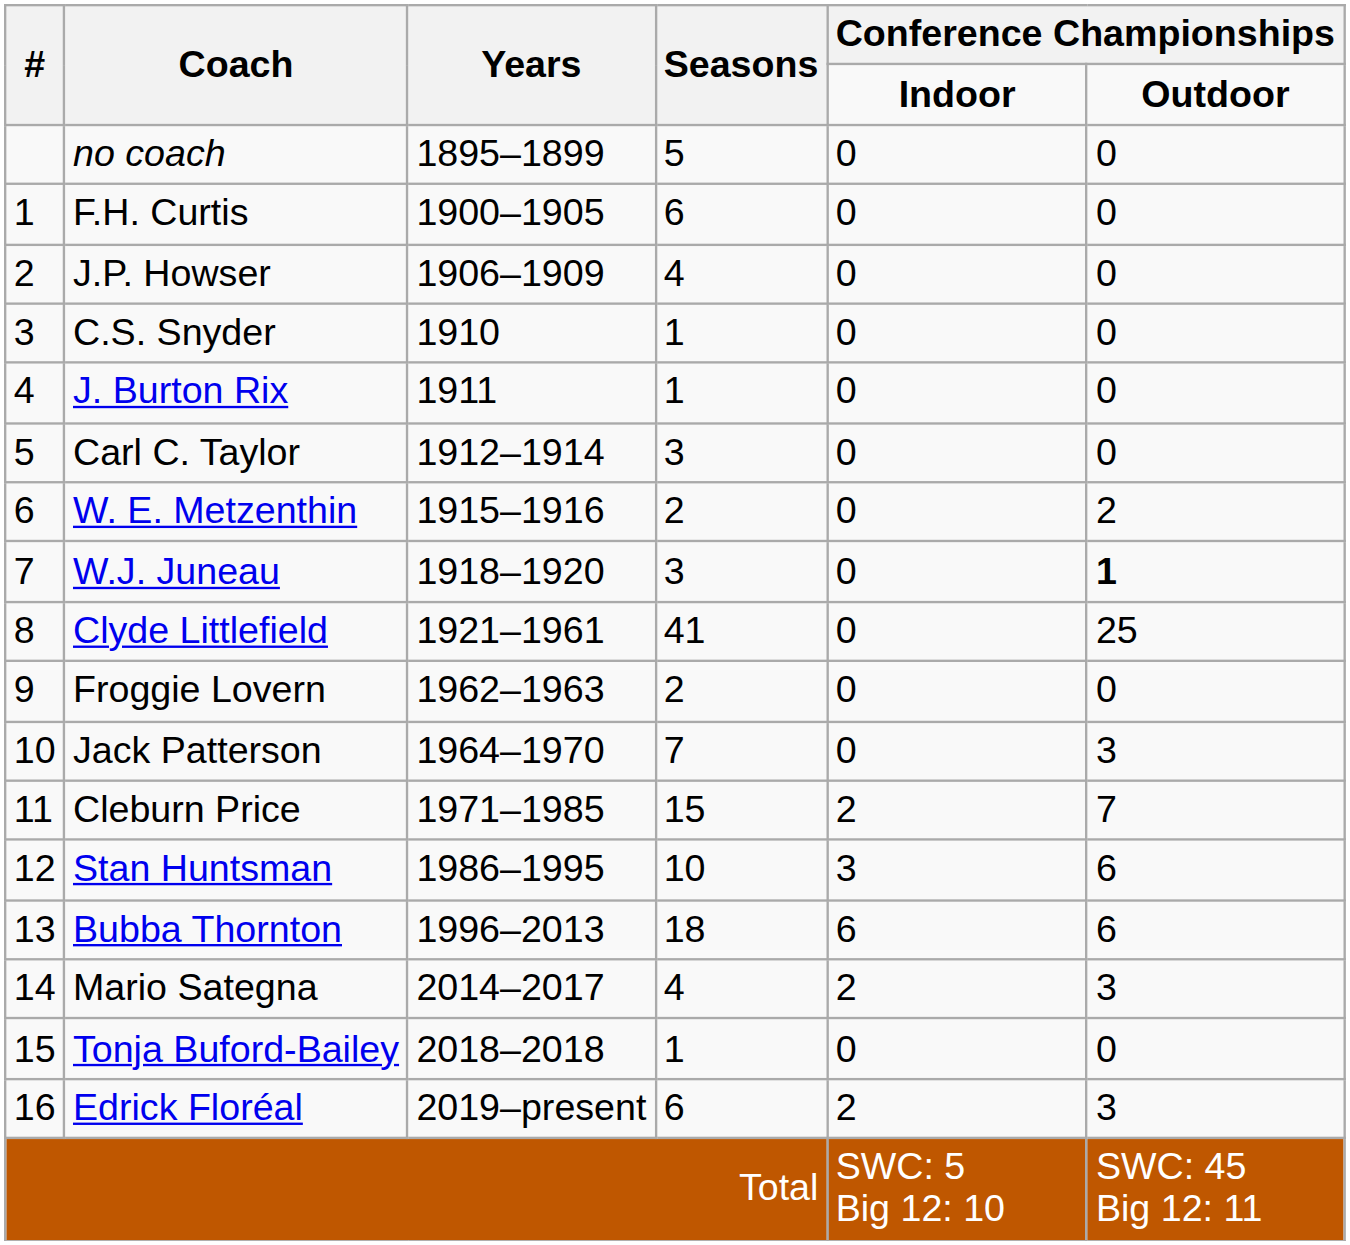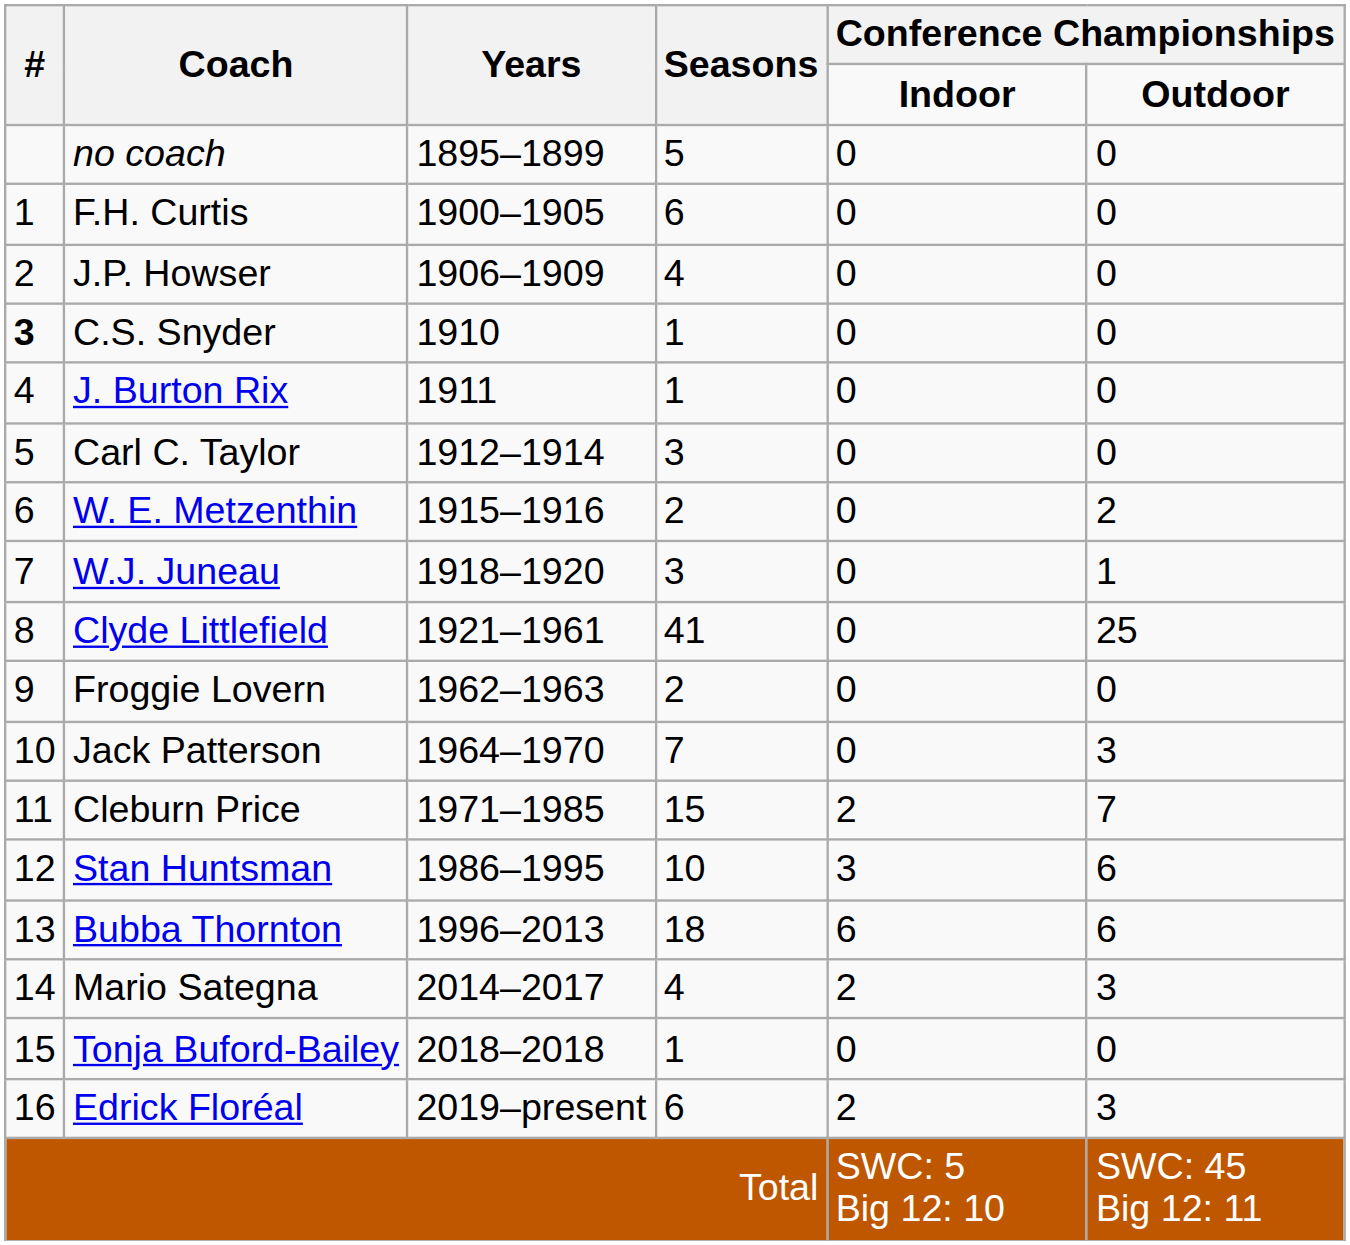C.S. Snyder | #: normal -> bold
W.J. Juneau | column 6: bold -> normal
